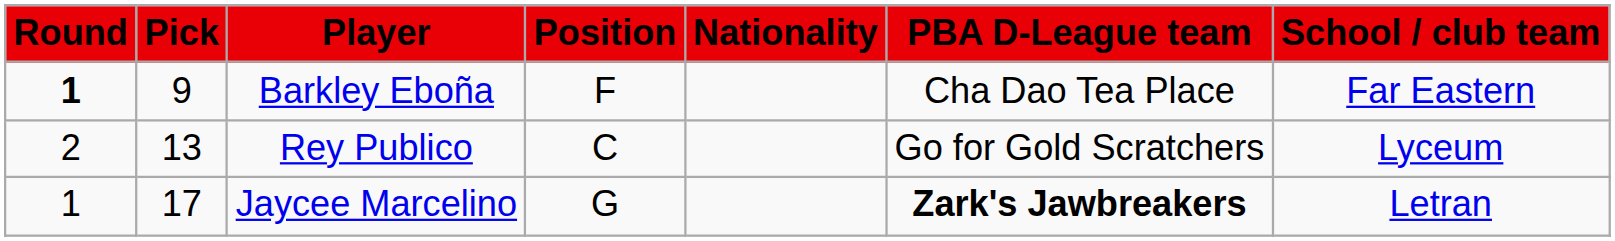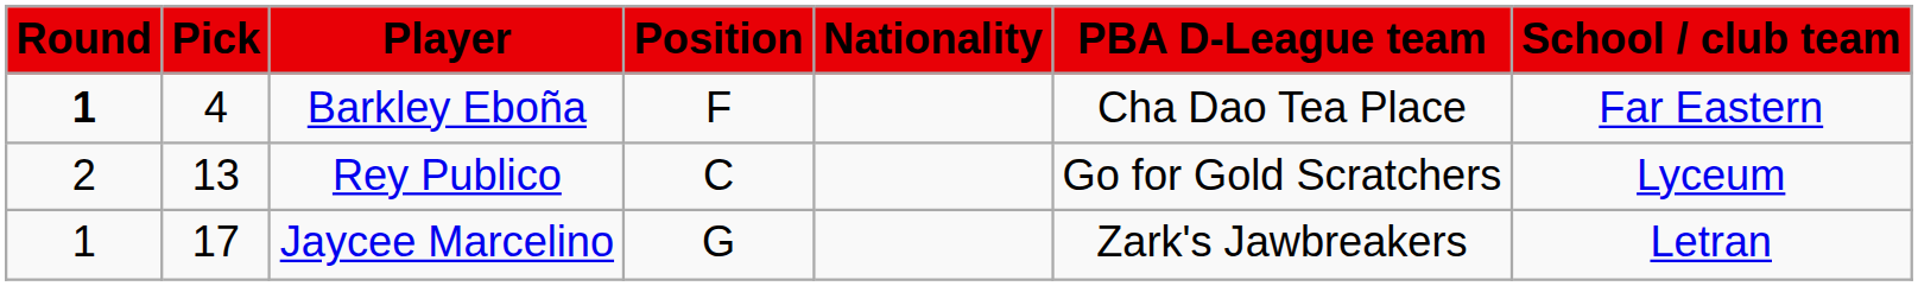Barkley Eboña | Pick: 9 -> 4
Jaycee Marcelino | PBA D-League team: bold -> normal
